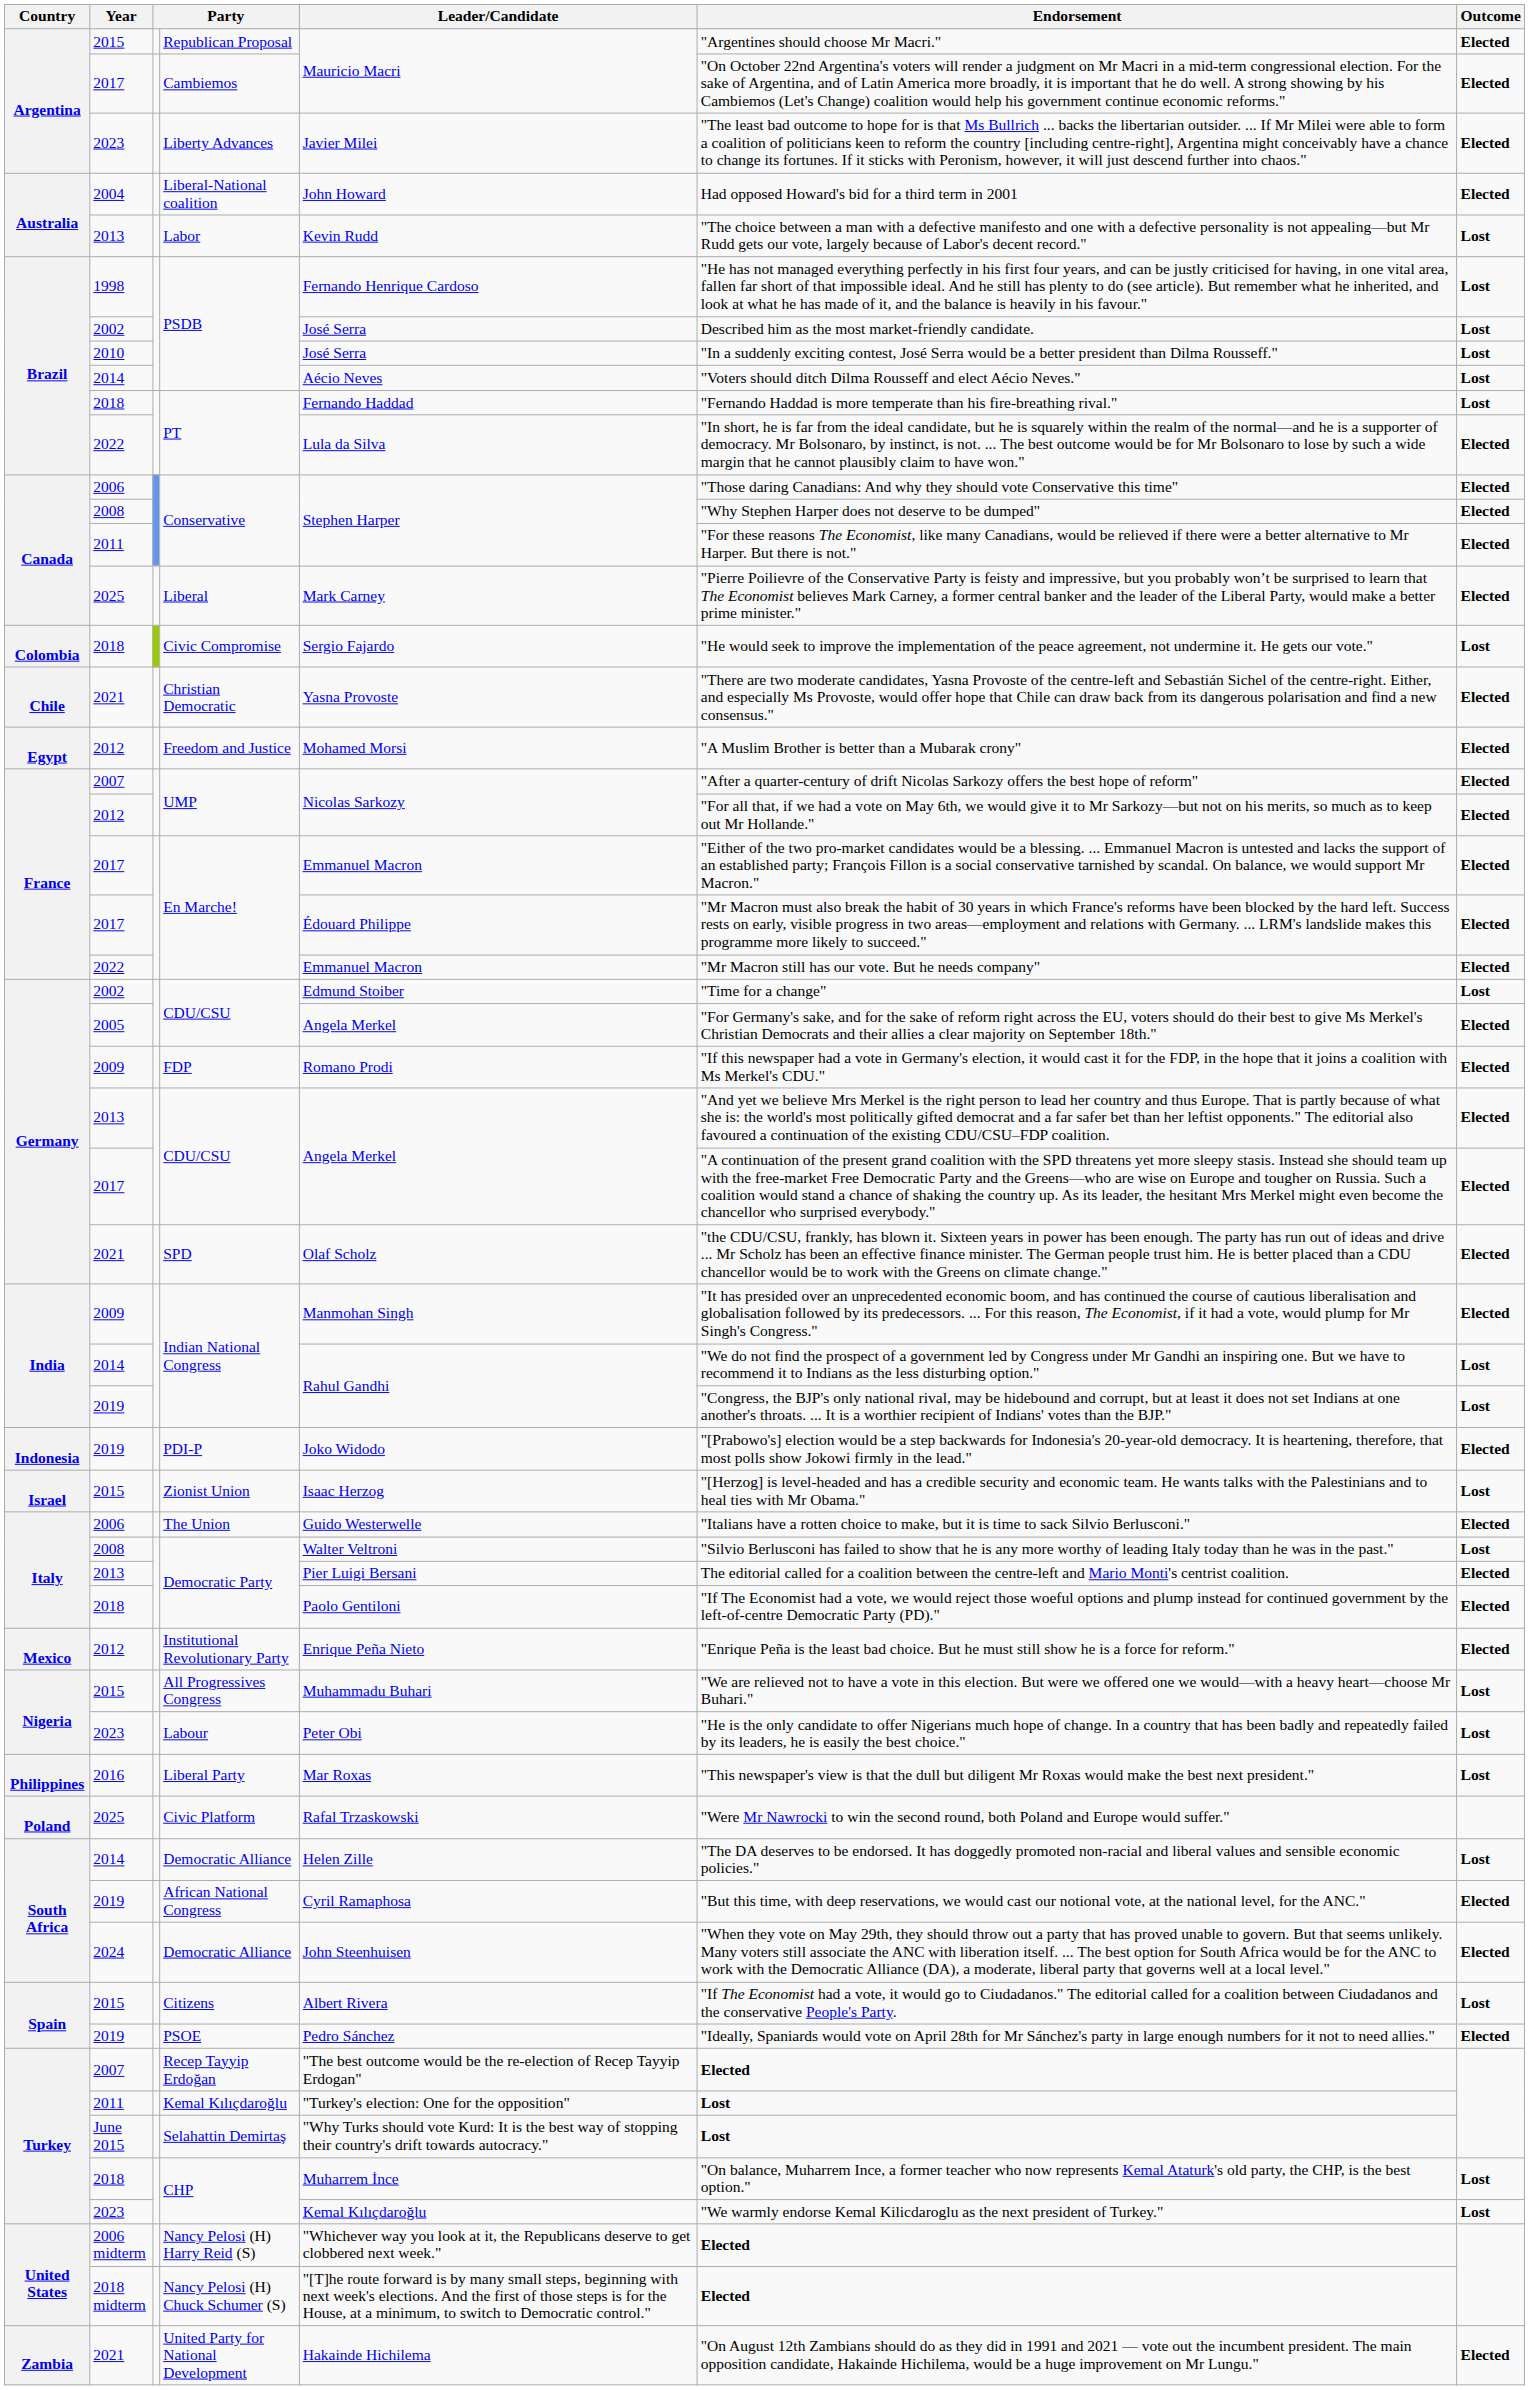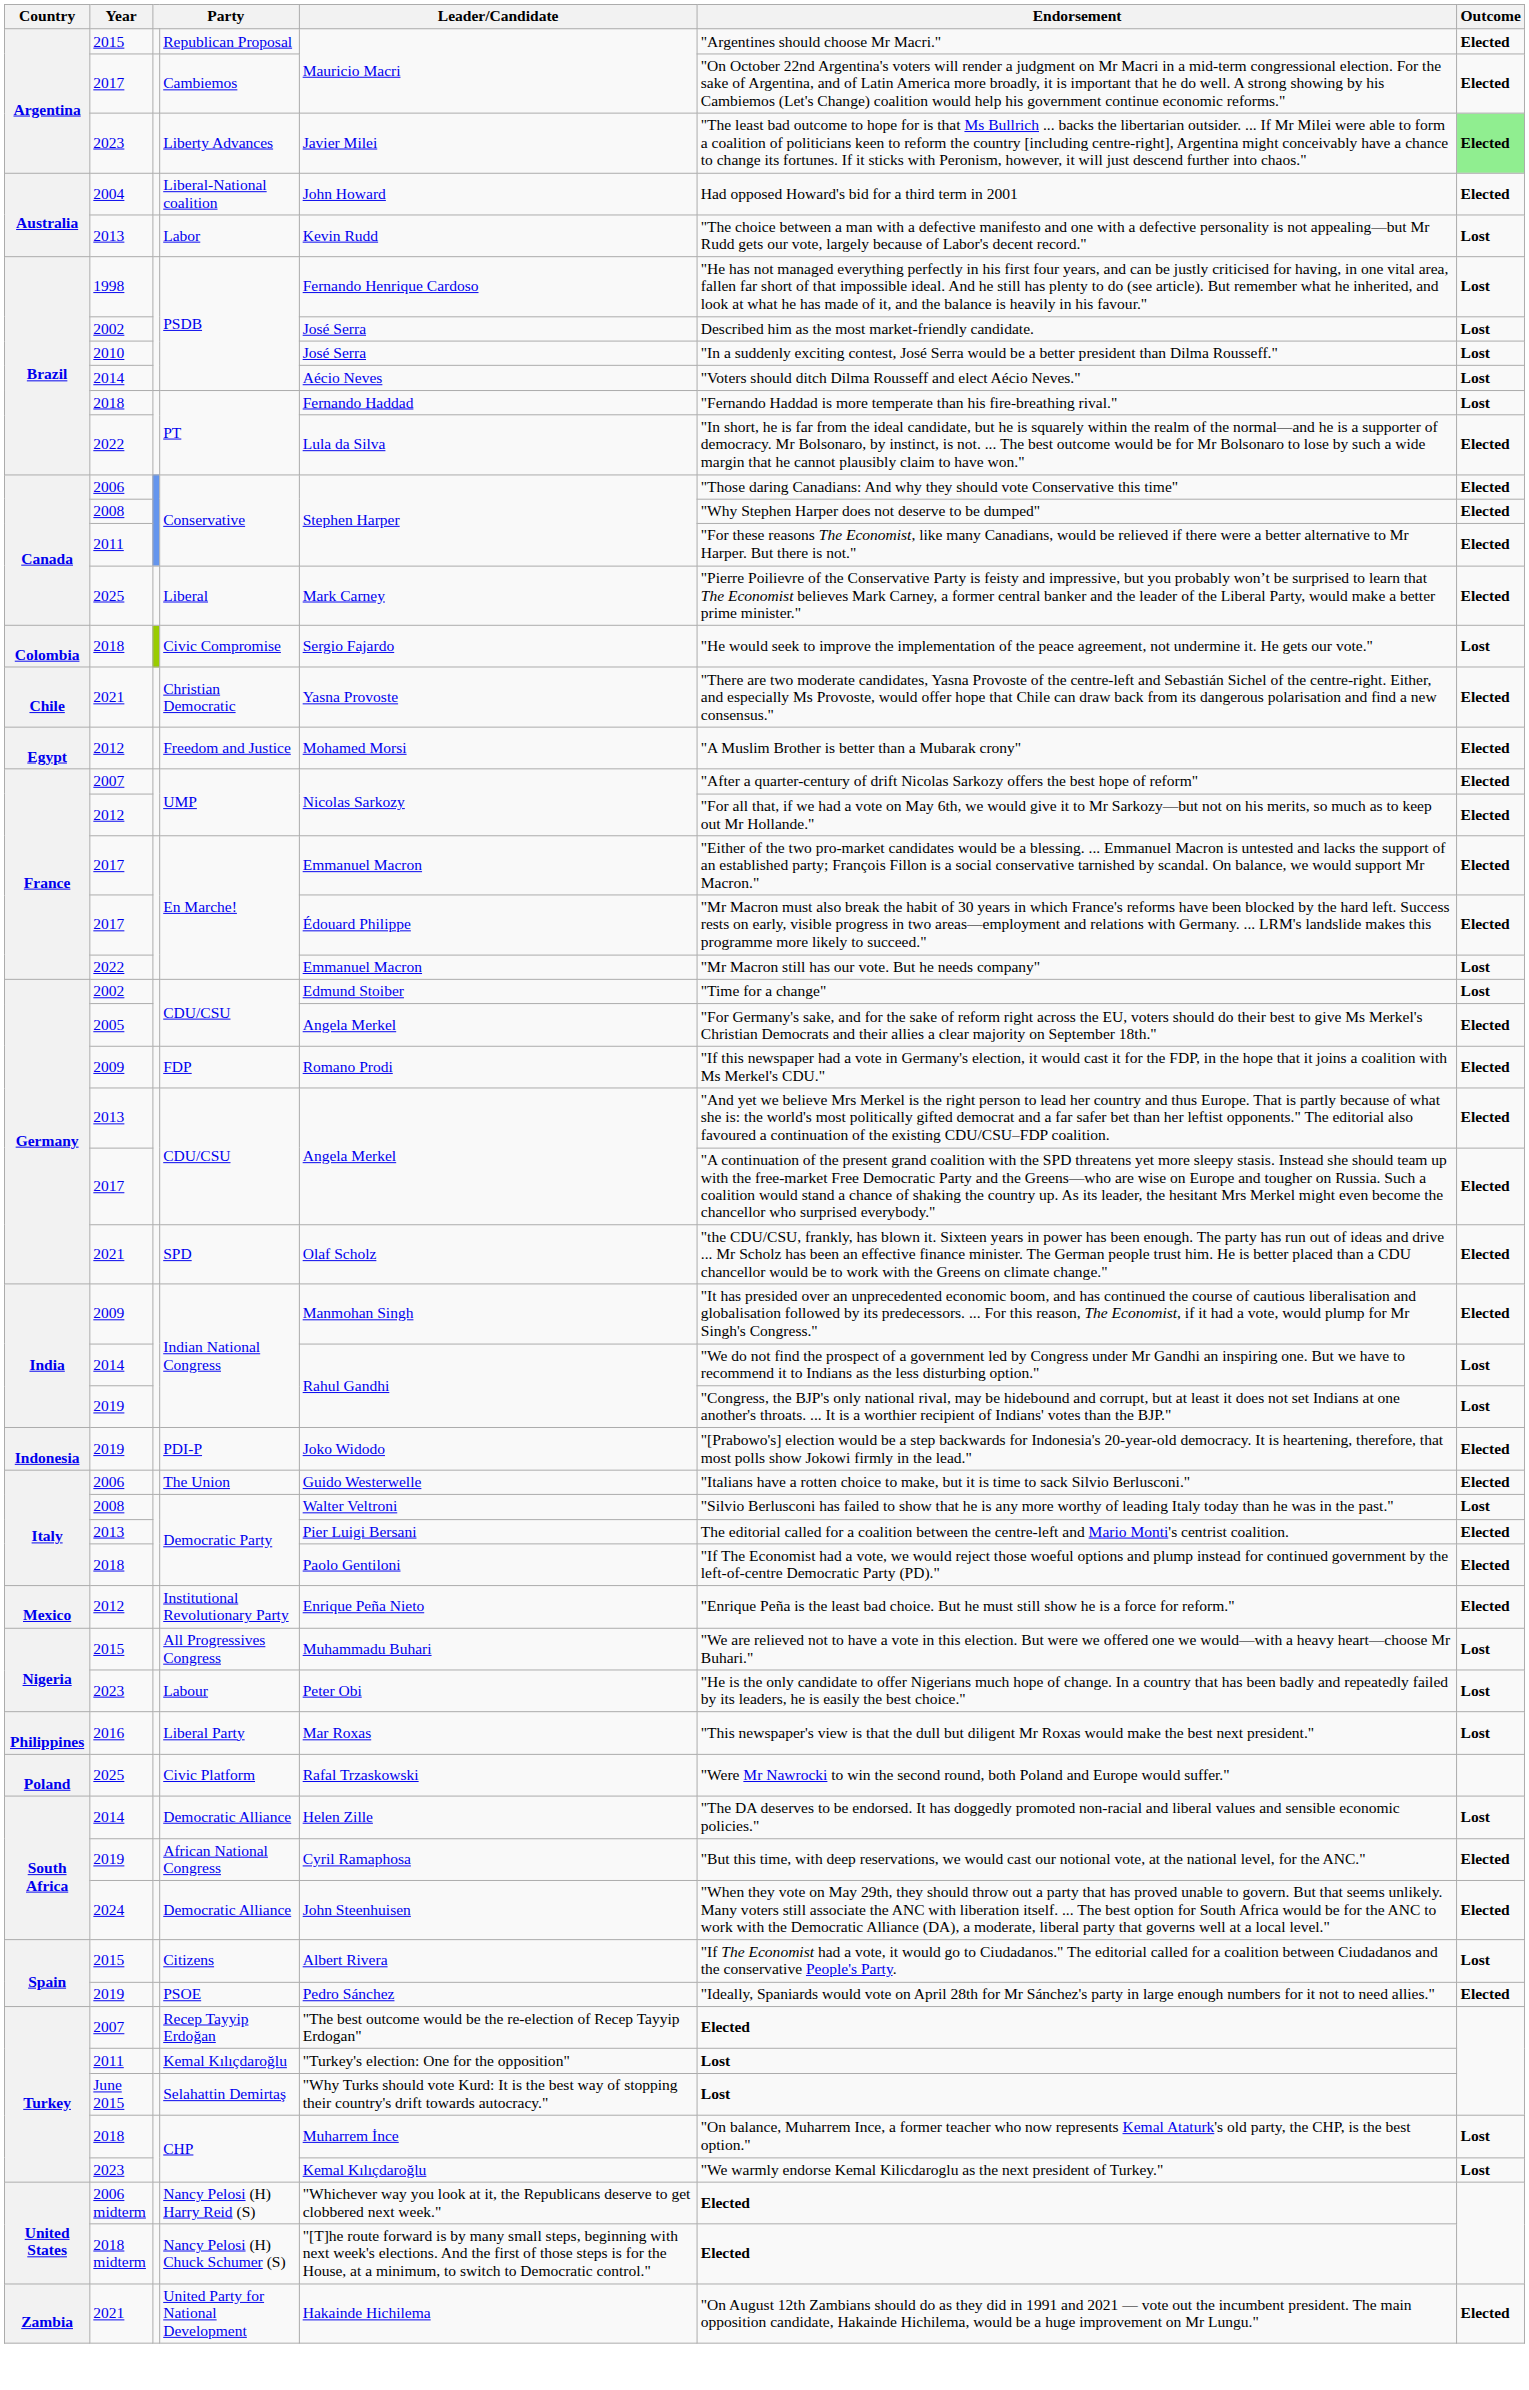Liberty Advances | Outcome: no background -> lightgreen background
2022 / En Marche! | Outcome: Elected -> Lost
- row: Israel | 2015 | Zionist Union | Isaac Herzog | "[Herzog] is level-headed and has a credible security and economic team. He wants talks with the Palestinians and to heal ties with Mr Obama." | Lost
